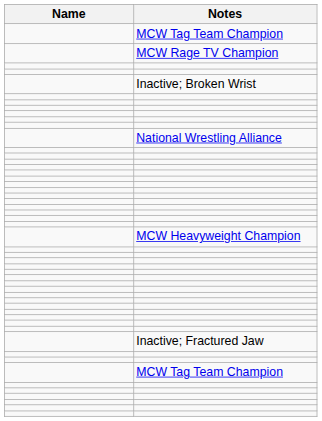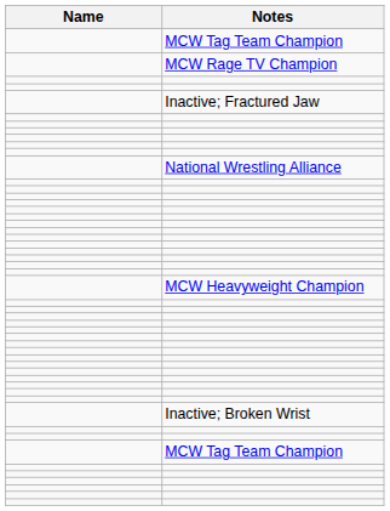row 6 | Notes: Inactive; Broken Wrist -> Inactive; Fractured Jaw
row 44 | Notes: Inactive; Fractured Jaw -> Inactive; Broken Wrist
